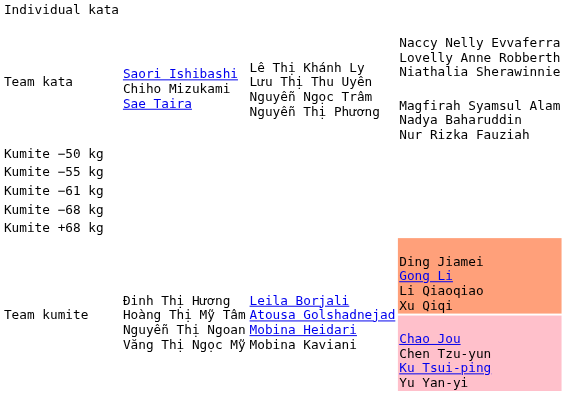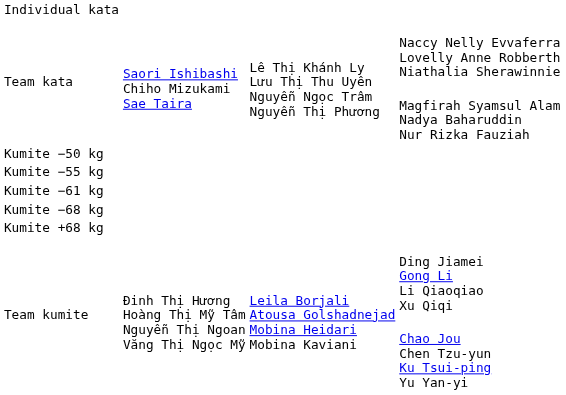Team kumite / Ding Jiamei Gong Li Li Qiaoqiao Xu Qiqi | column 4: lightsalmon background -> no background
Team kumite / Chao Jou Chen Tzu-yun Ku Tsui-ping Yu Yan-yi | column 4: pink background -> no background
